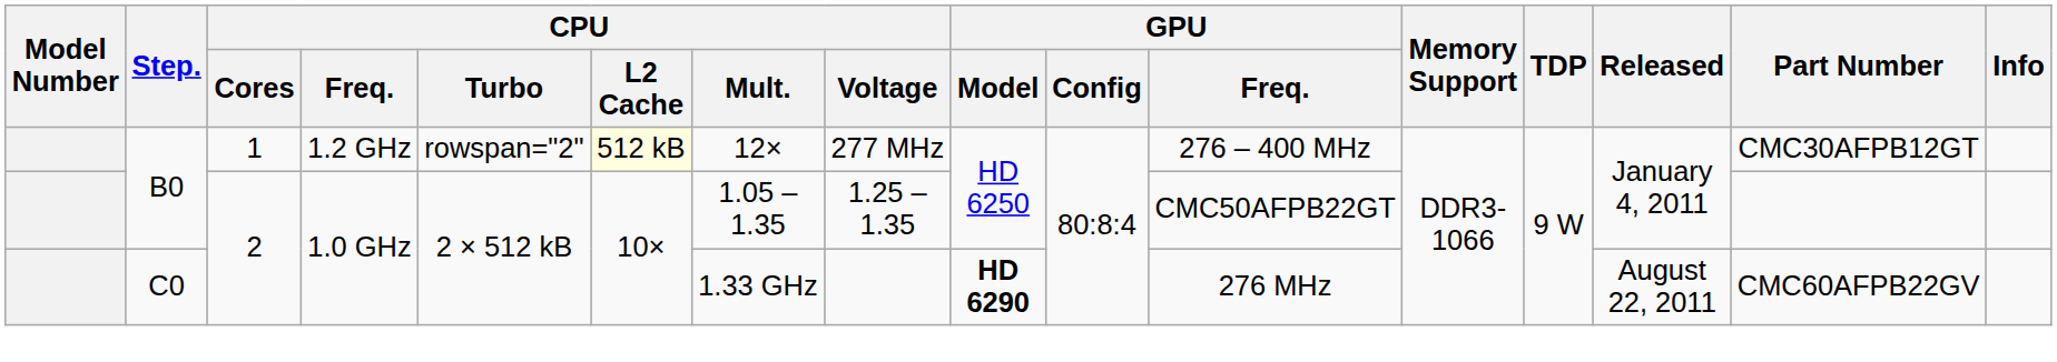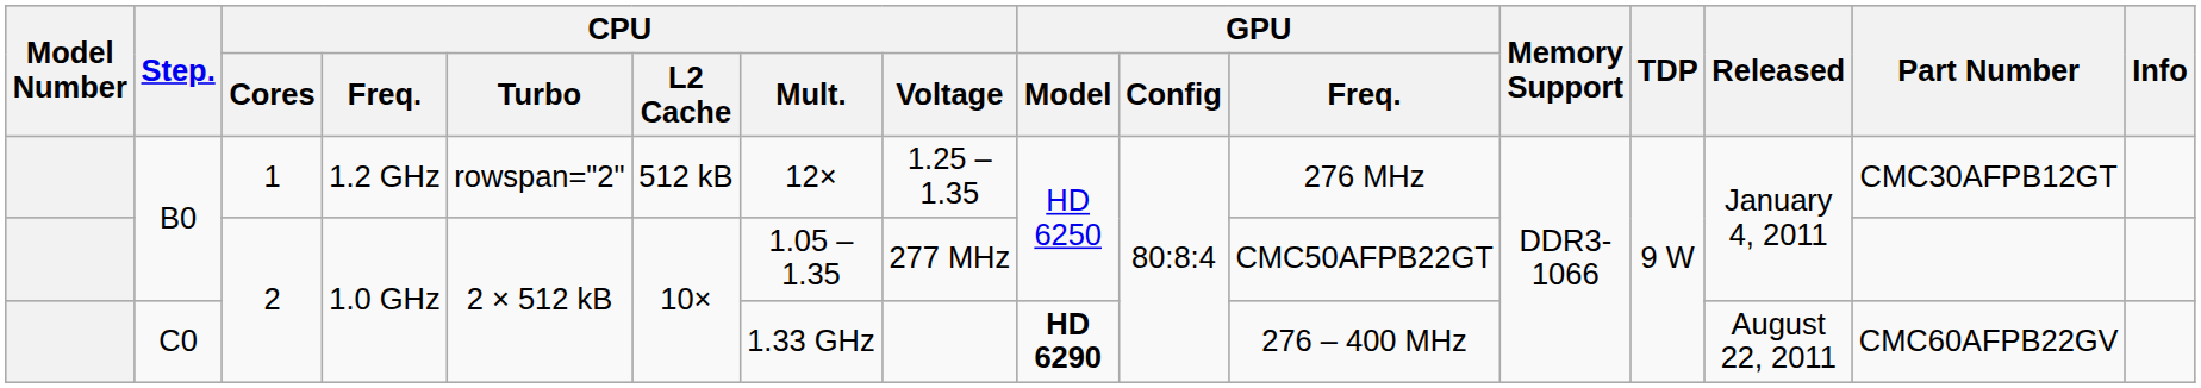B0 / 1 | CPU / L2 Cache: lightyellow background -> no background
B0 / 1 | CPU / Voltage: 277 MHz -> 1.25 – 1.35
B0 / 1 | GPU / Freq.: 276 – 400 MHz -> 276 MHz
B0 / 2 | CPU / Voltage: 1.25 – 1.35 -> 277 MHz
C0 | GPU / Freq.: 276 MHz -> 276 – 400 MHz
